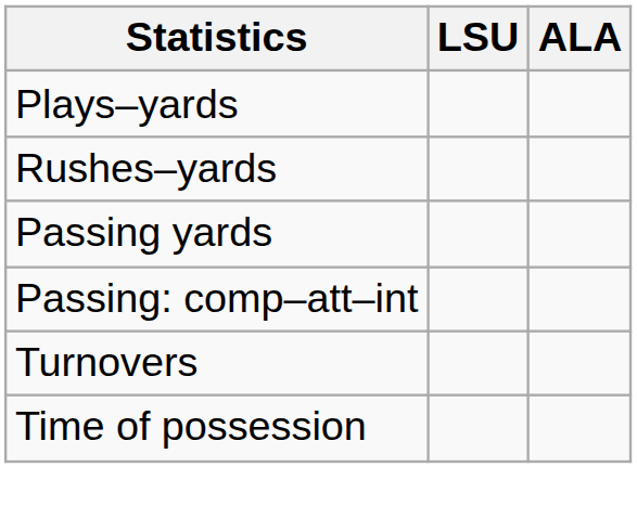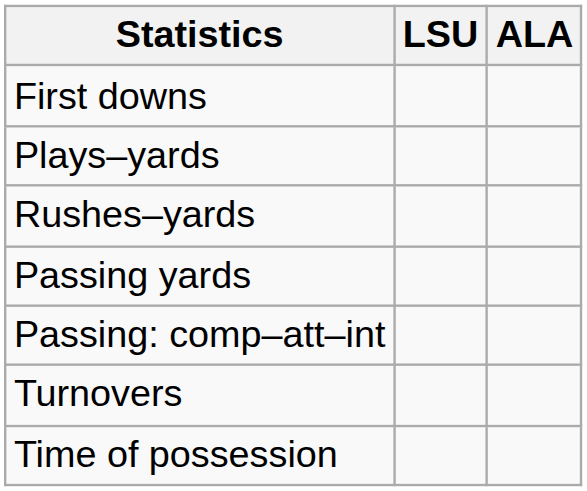+ row: First downs
